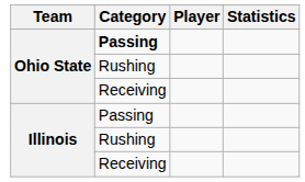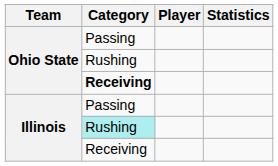Ohio State / Passing | Category: bold -> normal
Ohio State / Receiving | Category: normal -> bold
Illinois / Rushing | Category: no background -> paleturquoise background
